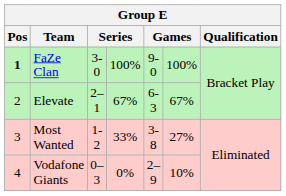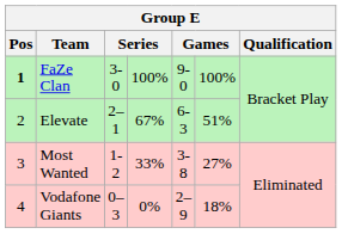Elevate | column 6: 67% -> 51%
Vodafone Giants | column 6: 10% -> 18%
